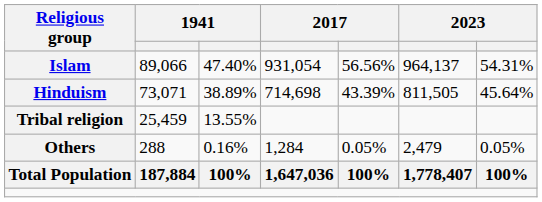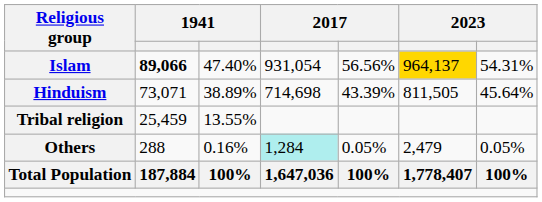Islam | column 2: normal -> bold
Islam | column 6: no background -> gold background
Others | column 4: no background -> paleturquoise background
